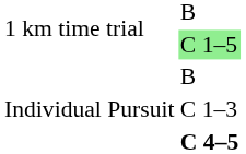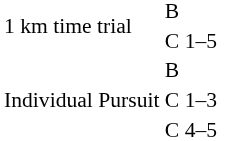C 1–5 | column 2: lightgreen background -> no background
C 4–5 | column 2: bold -> normal
